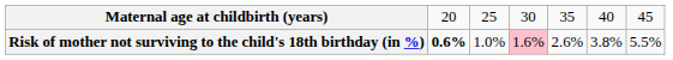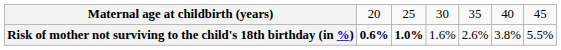row 2 | column 3: normal -> bold
row 2 | column 4: pink background -> no background
